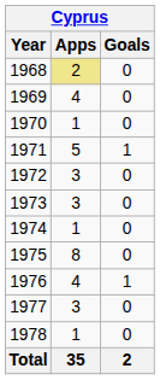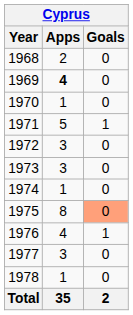1968 | Apps: khaki background -> no background
1969 | Apps: normal -> bold
1975 | Goals: no background -> lightsalmon background
